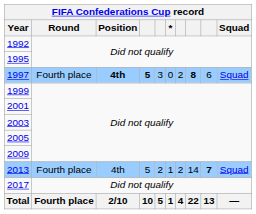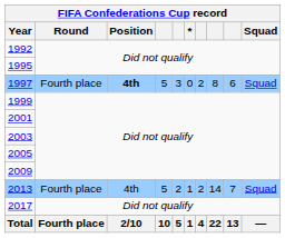1997 | column 4: bold -> normal
1997 | column 8: bold -> normal
2013 | column 9: bold -> normal
